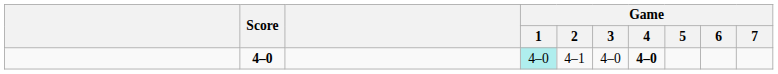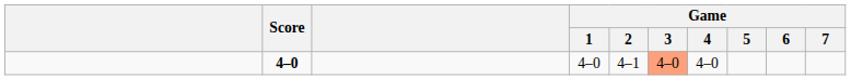row 3 | Game / 1: paleturquoise background -> no background
row 3 | Game / 3: no background -> lightsalmon background
row 3 | Game / 4: bold -> normal
